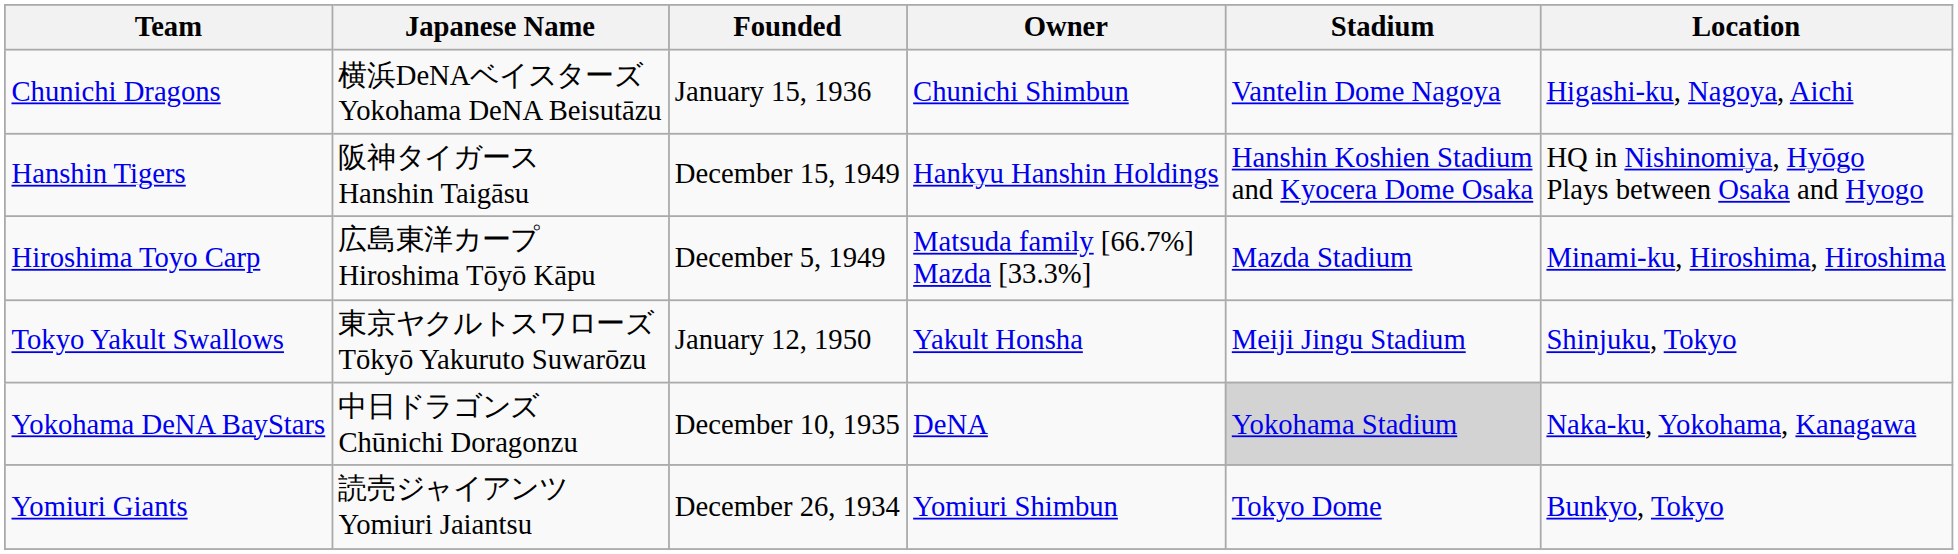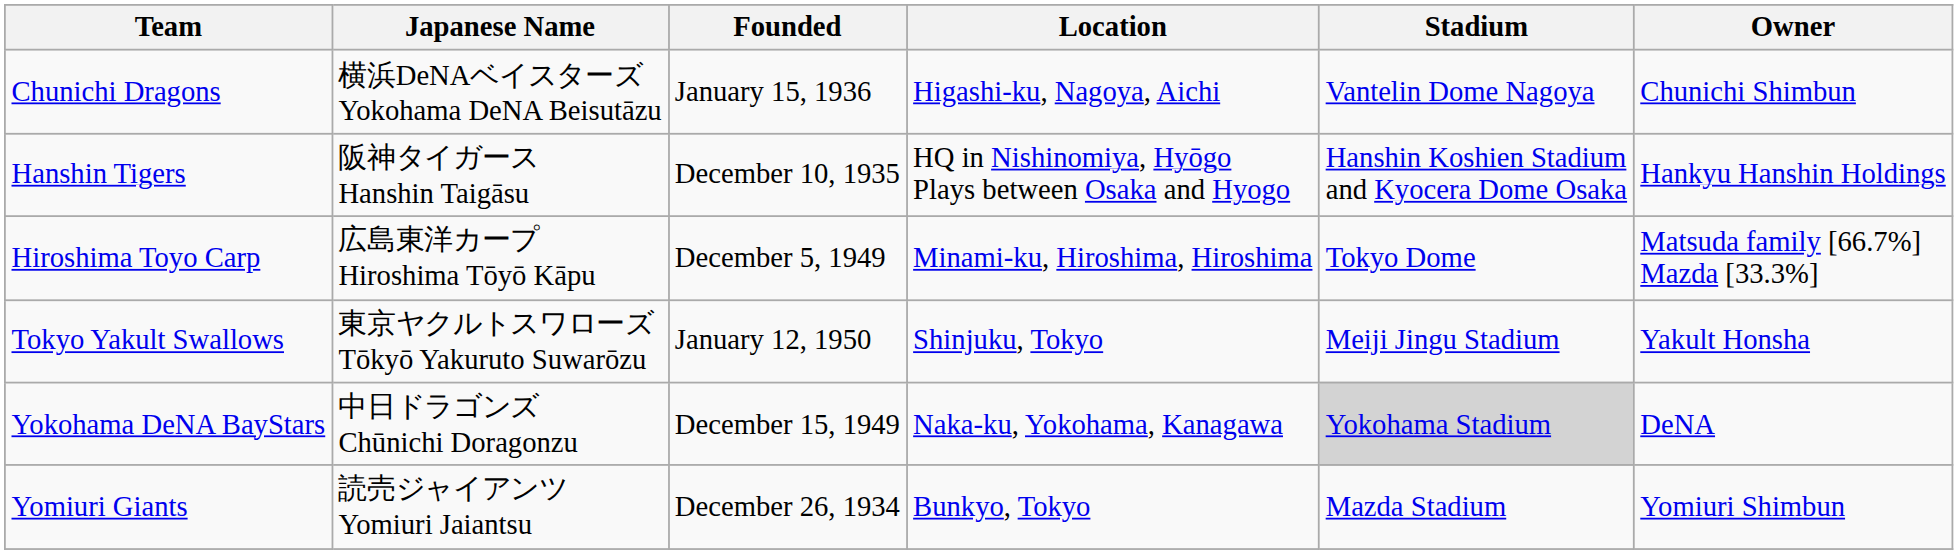columns swapped: Location <-> Owner
Hanshin Tigers | Founded: December 15, 1949 -> December 10, 1935
Hiroshima Toyo Carp | Stadium: Mazda Stadium -> Tokyo Dome
Yokohama DeNA BayStars | Founded: December 10, 1935 -> December 15, 1949
Yomiuri Giants | Stadium: Tokyo Dome -> Mazda Stadium
